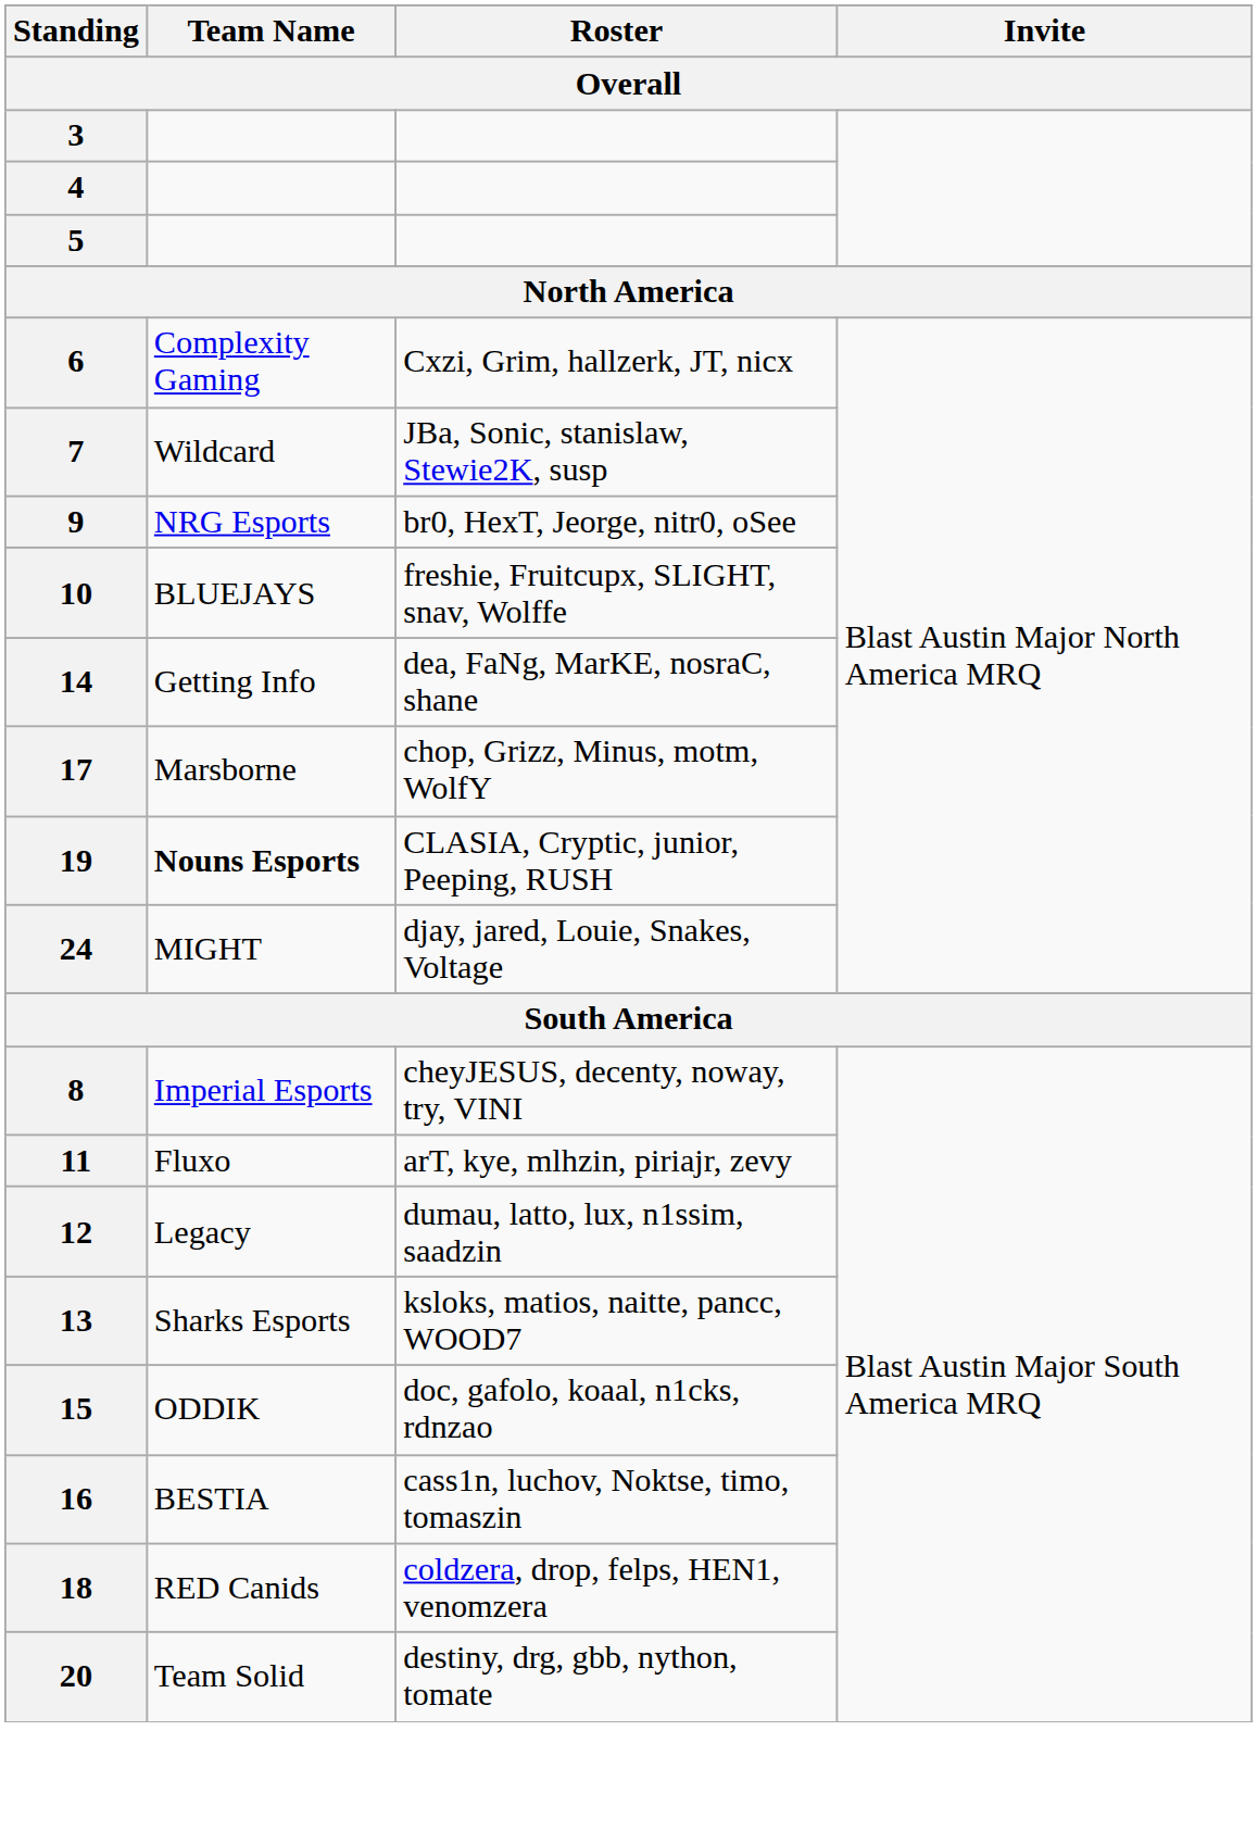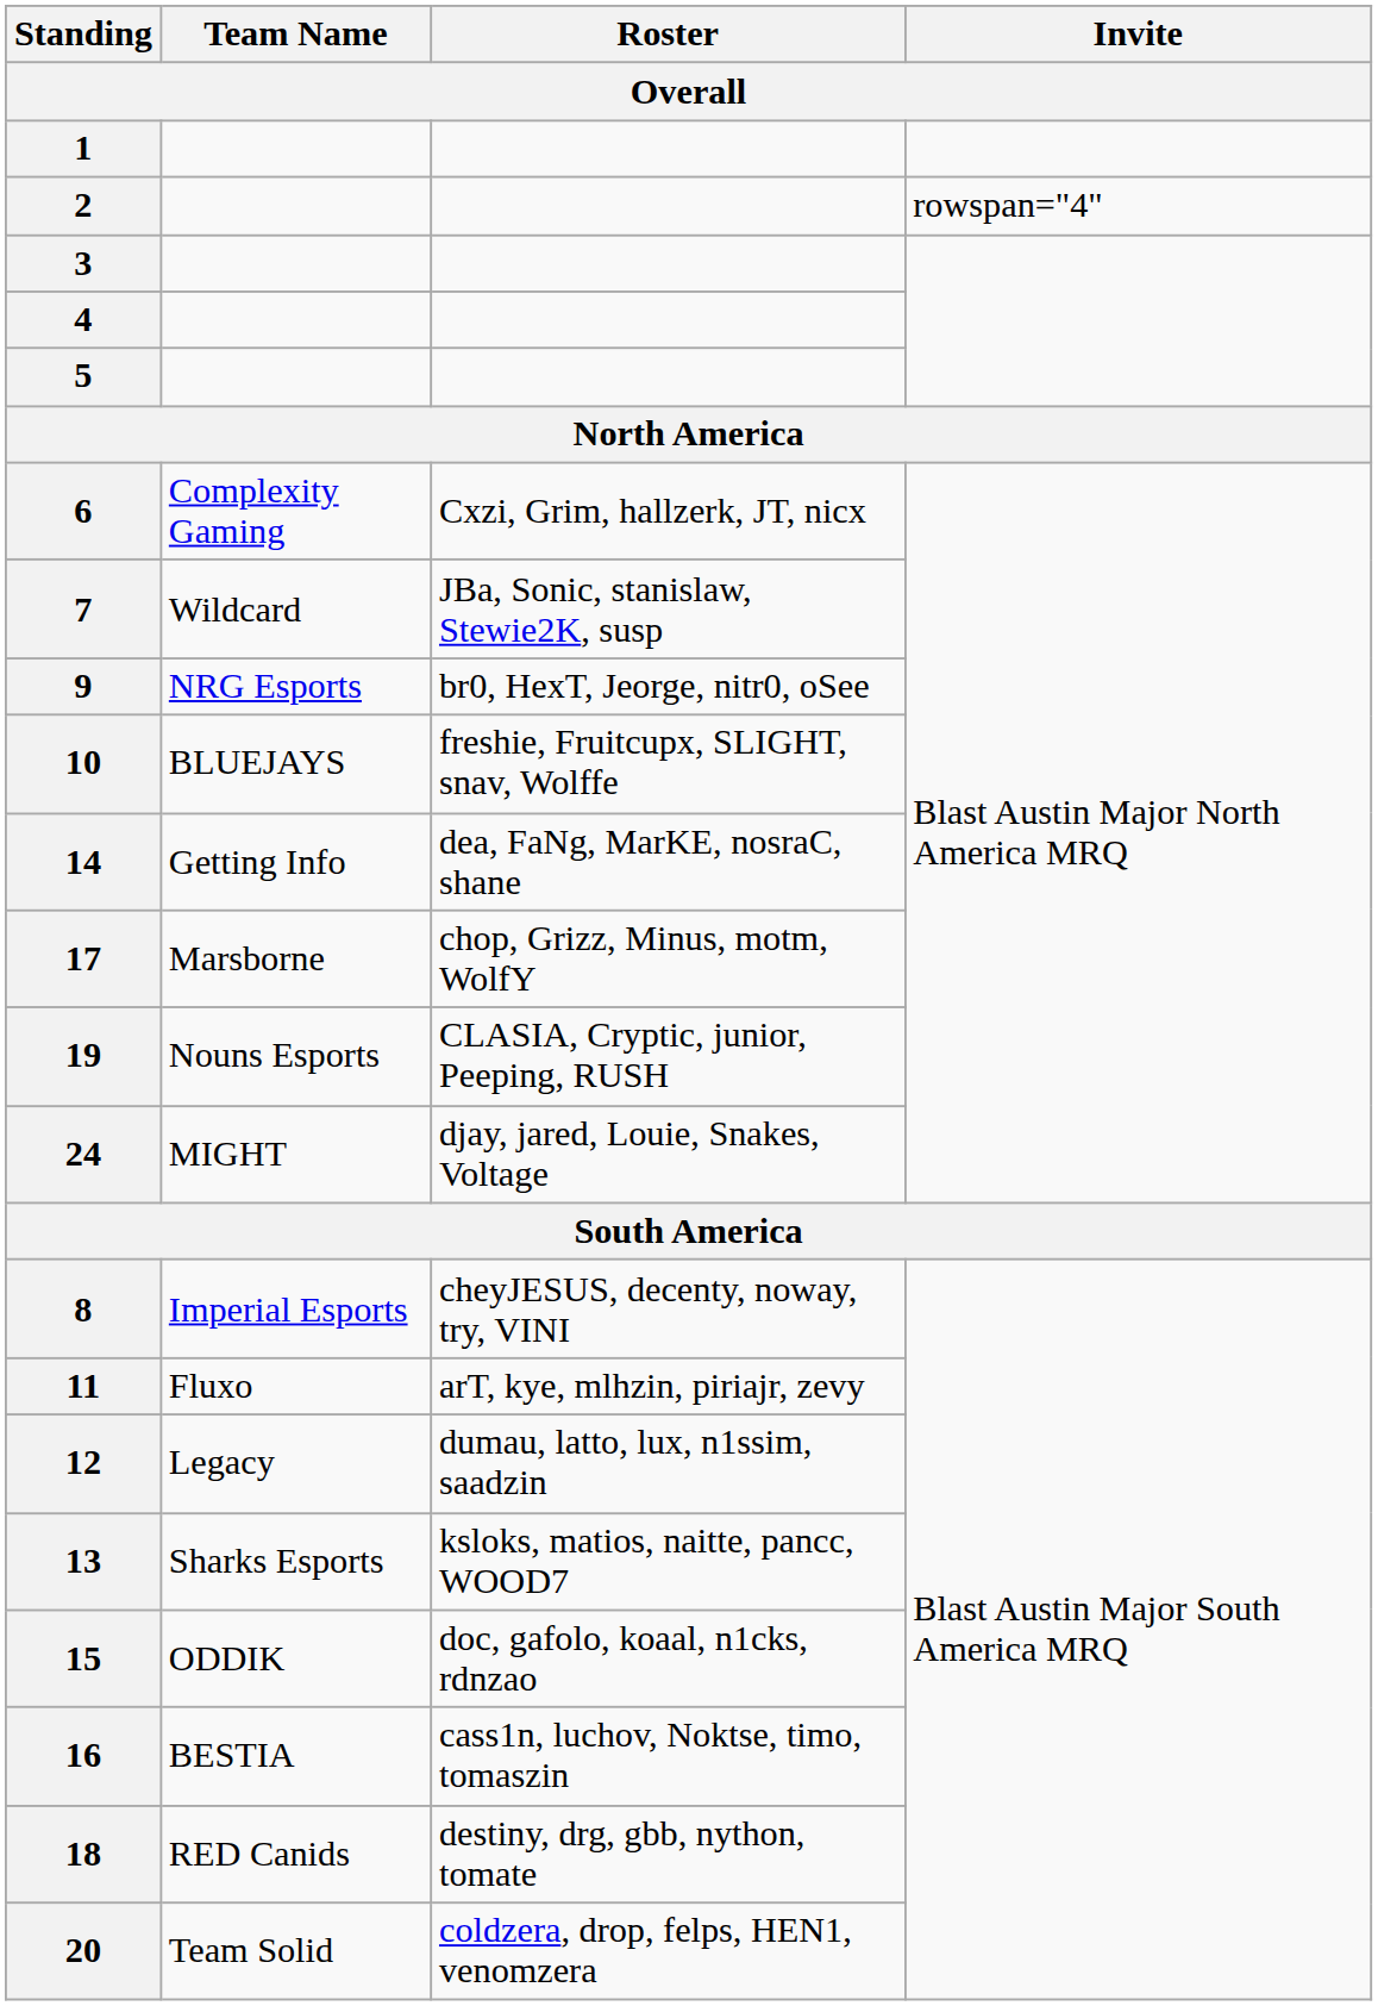+ row: 1
+ row: 2 | rowspan="4"
19 | Team Name: bold -> normal
18 | Roster: coldzera, drop, felps, HEN1, venomzera -> destiny, drg, gbb, nython, tomate
20 | Roster: destiny, drg, gbb, nython, tomate -> coldzera, drop, felps, HEN1, venomzera
